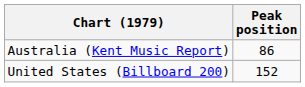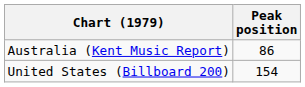United States (Billboard 200) | Peak position: 152 -> 154
